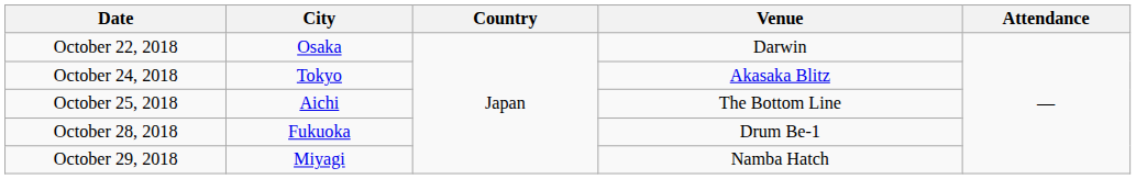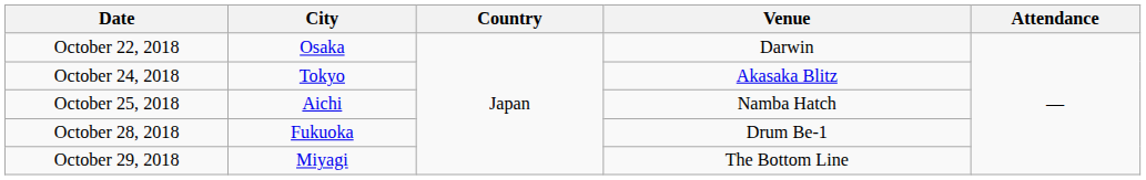October 25, 2018 | Venue: The Bottom Line -> Namba Hatch
October 29, 2018 | Venue: Namba Hatch -> The Bottom Line
